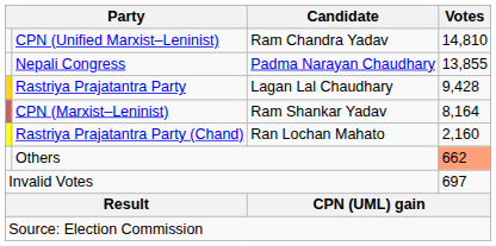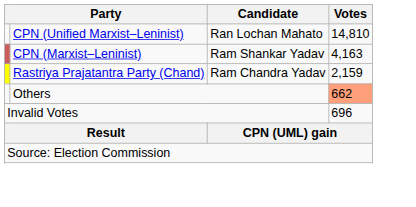CPN (Unified Marxist–Leninist) | Candidate: Ram Chandra Yadav -> Ran Lochan Mahato
- row: Nepali Congress | Padma Narayan Chaudhary | 13,855
- row: Rastriya Prajatantra Party | Lagan Lal Chaudhary | 9,428
CPN (Marxist–Leninist) | Votes: 8,164 -> 4,163
Rastriya Prajatantra Party (Chand) | Candidate: Ran Lochan Mahato -> Ram Chandra Yadav
Rastriya Prajatantra Party (Chand) | Votes: 2,160 -> 2,159
Invalid Votes | Votes: 697 -> 696
